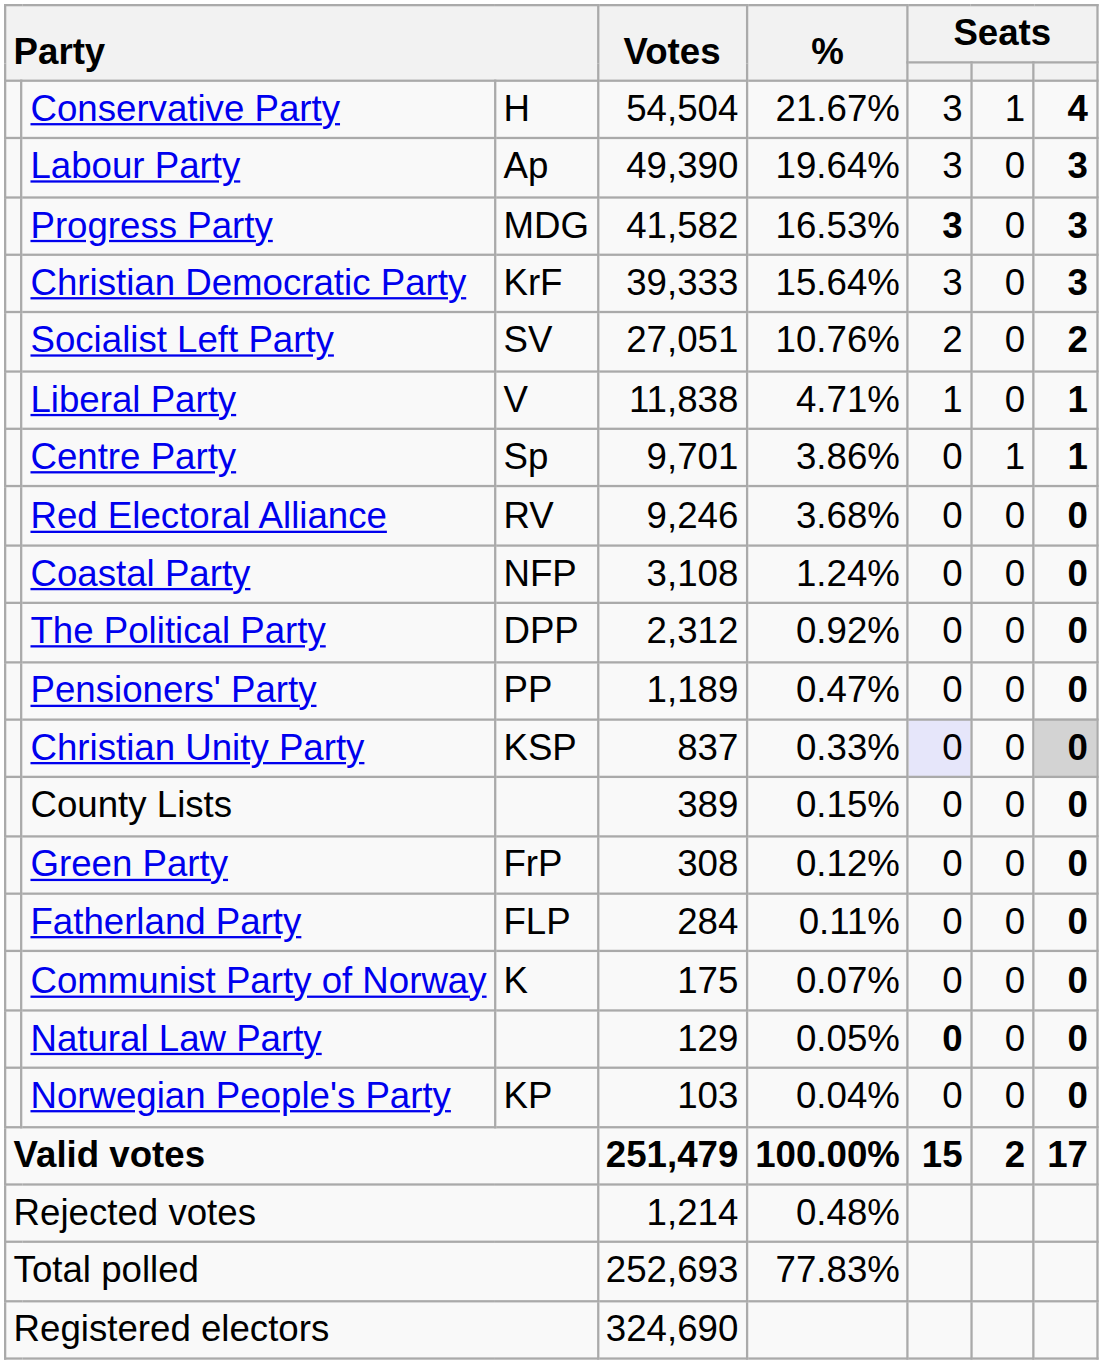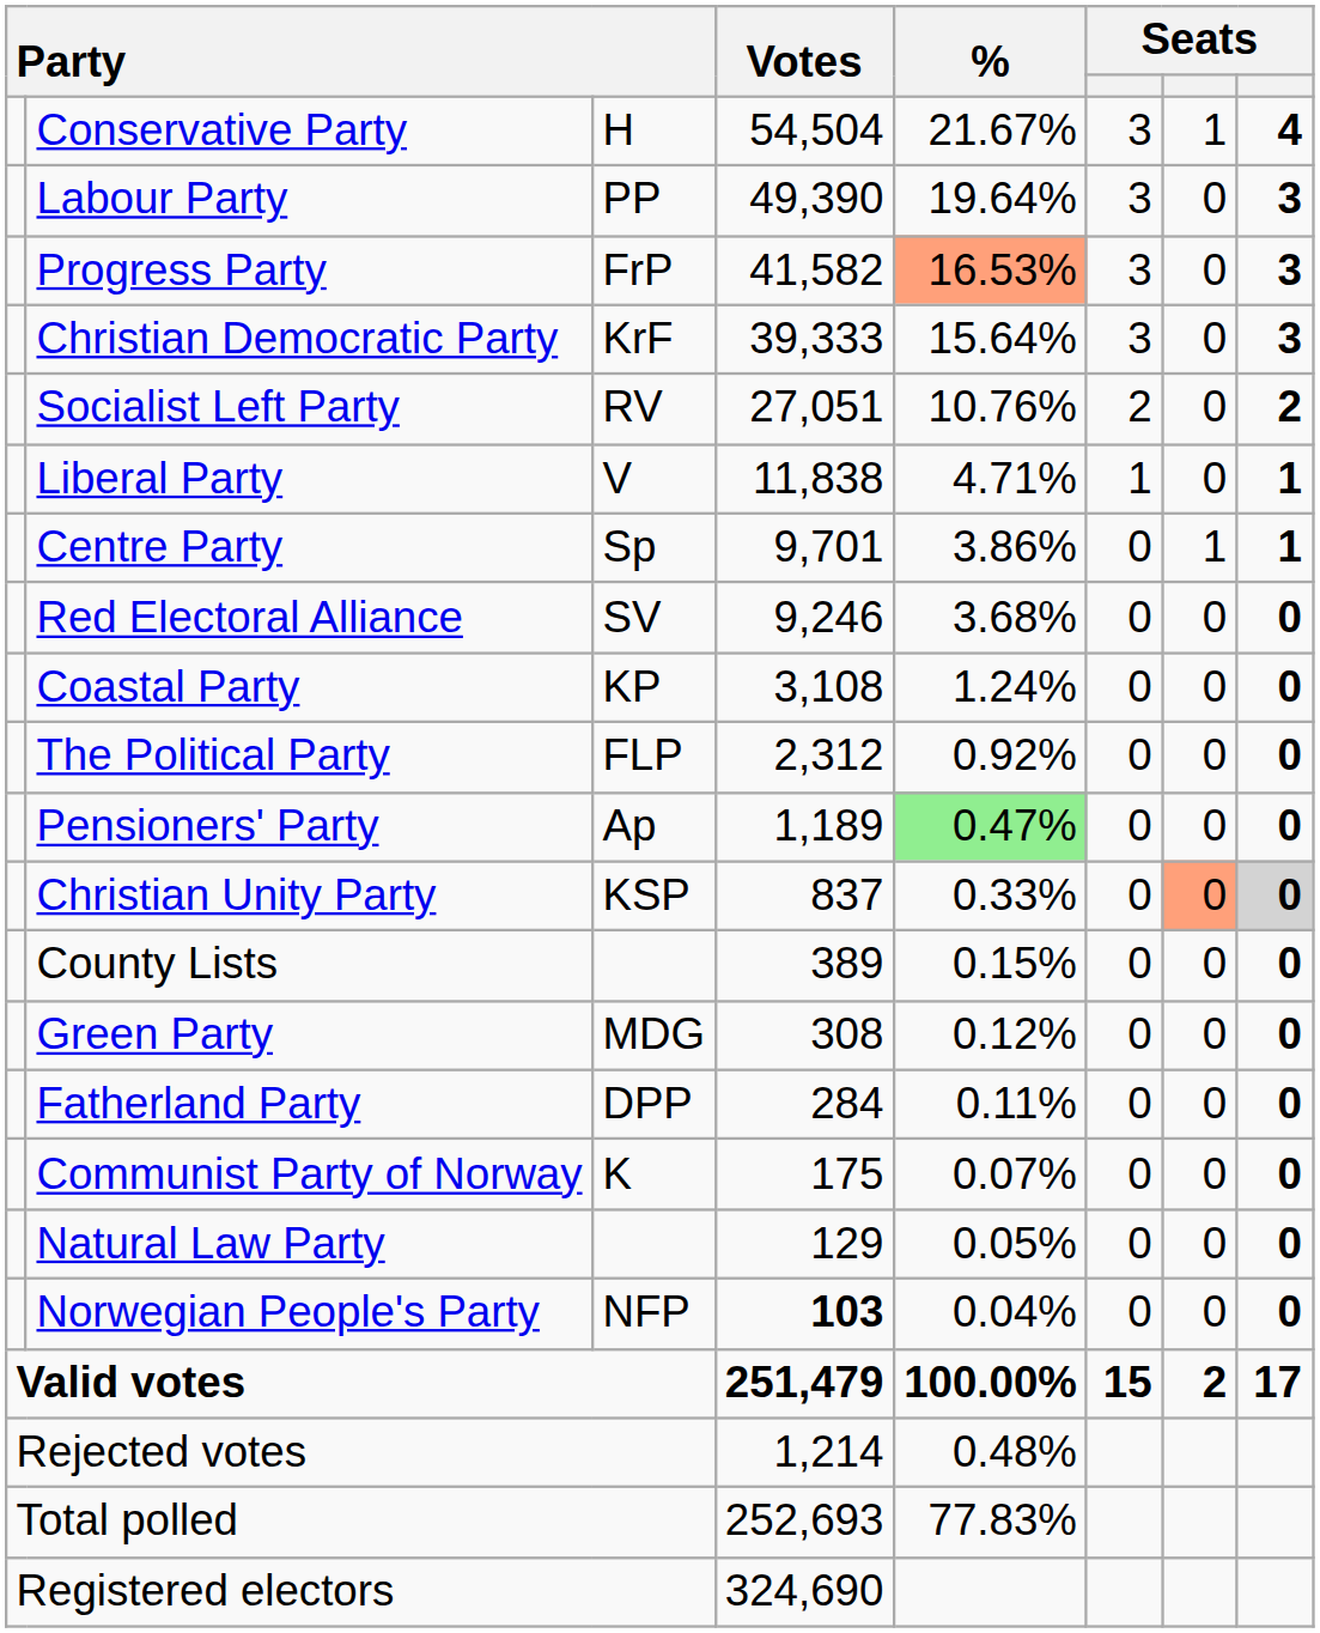Labour Party | column 3: Ap -> PP
Progress Party | column 3: MDG -> FrP
Progress Party | %: no background -> lightsalmon background
Progress Party | column 6: bold -> normal
Socialist Left Party | column 3: SV -> RV
Red Electoral Alliance | column 3: RV -> SV
Coastal Party | column 3: NFP -> KP
The Political Party | column 3: DPP -> FLP
Pensioners' Party | column 3: PP -> Ap
Pensioners' Party | %: no background -> lightgreen background
Christian Unity Party | column 6: lavender background -> no background
Christian Unity Party | column 7: no background -> lightsalmon background
Green Party | column 3: FrP -> MDG
Fatherland Party | column 3: FLP -> DPP
Natural Law Party | column 6: bold -> normal
Norwegian People's Party | column 3: KP -> NFP
Norwegian People's Party | Votes: normal -> bold
